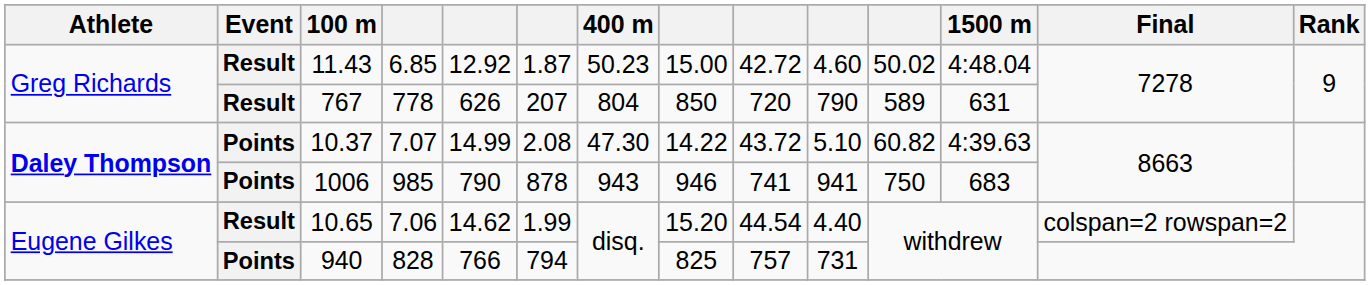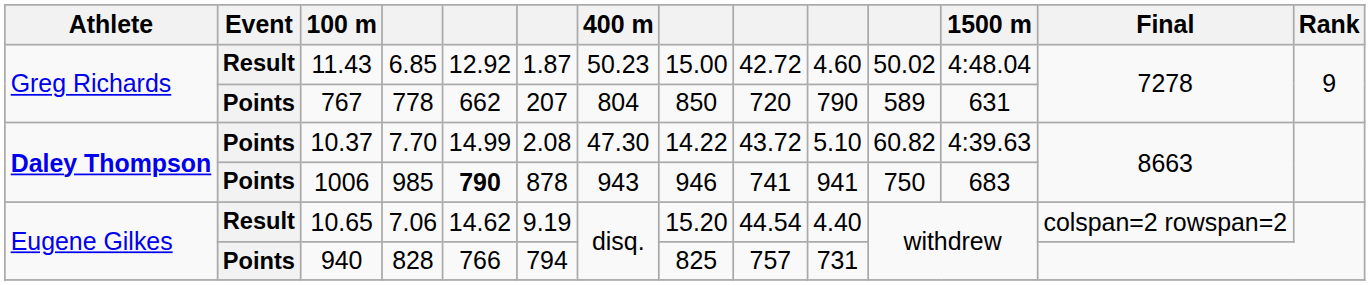767 | Event: Result -> Points
767 | column 5: 626 -> 662
10.37 | column 4: 7.07 -> 7.70
1006 | column 5: normal -> bold
10.65 | column 6: 1.99 -> 9.19
